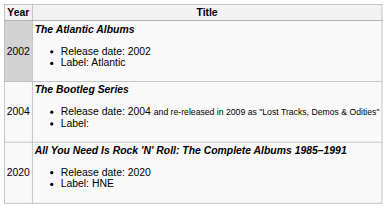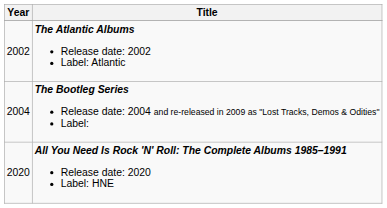The Atlantic Albums Release date: 2002 Label: Atlantic | Year: lightgrey background -> no background
